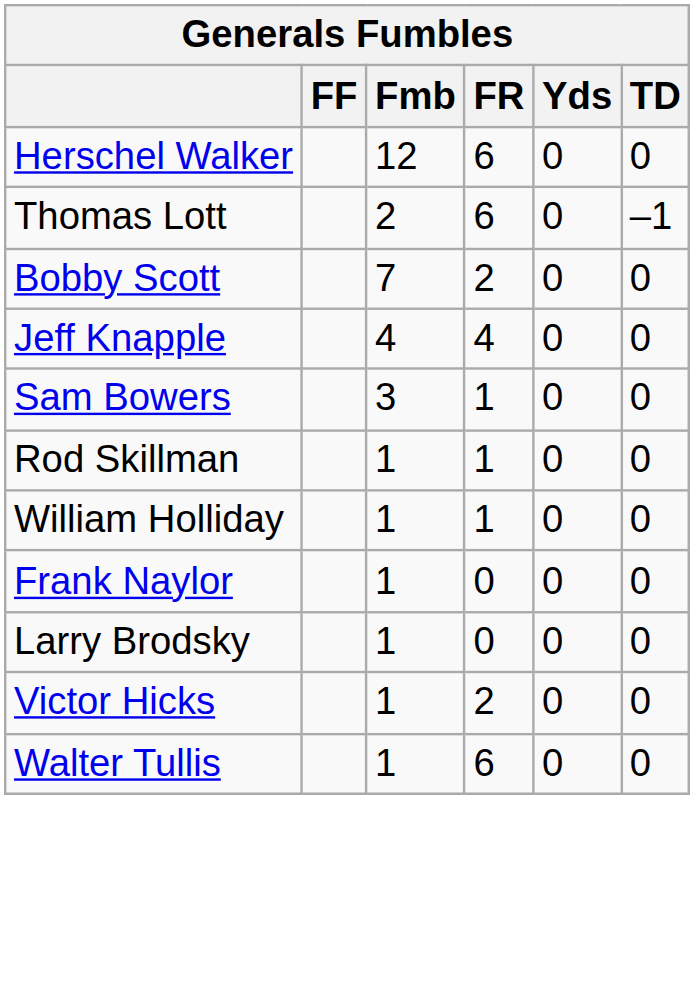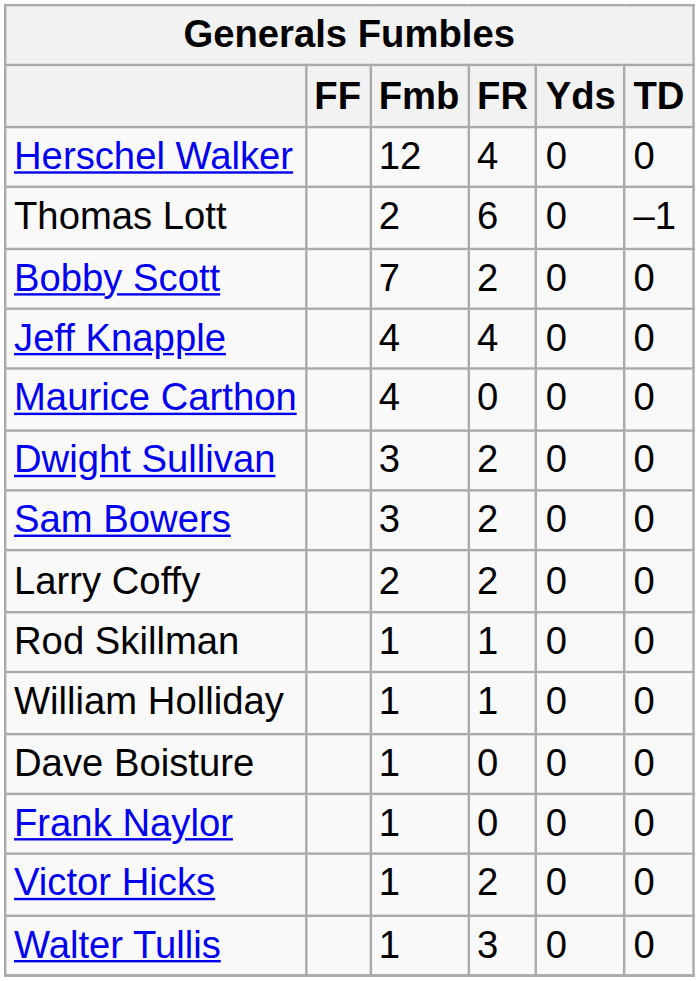Herschel Walker | FR: 6 -> 4
+ row: Maurice Carthon | 4 | 0 | 0 | 0
+ row: Dwight Sullivan | 3 | 2 | 0 | 0
Sam Bowers | FR: 1 -> 2
+ row: Larry Coffy | 2 | 2 | 0 | 0
+ row: Dave Boisture | 1 | 0 | 0 | 0
- row: Larry Brodsky | 1 | 0 | 0 | 0
Walter Tullis | FR: 6 -> 3
